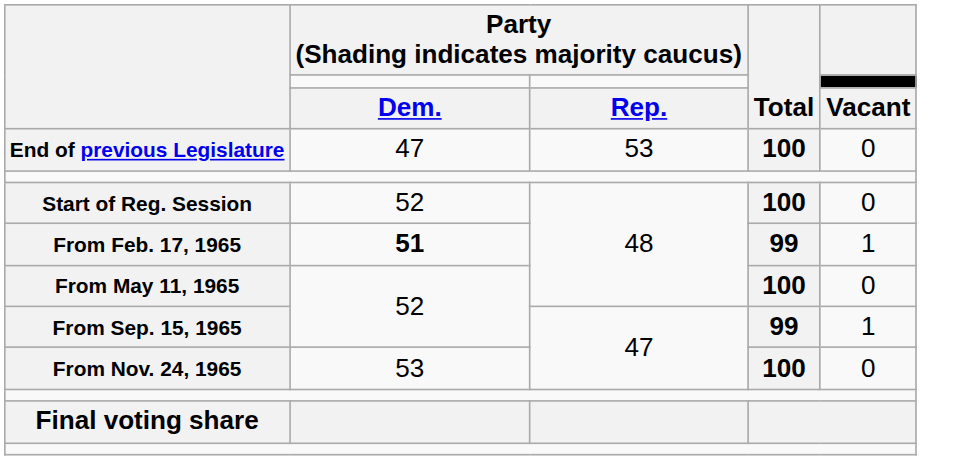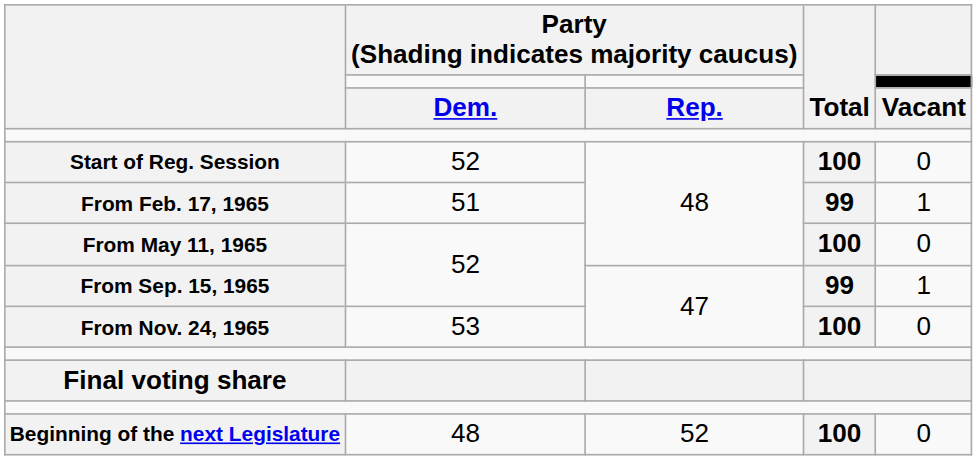- row: End of previous Legislature | 47 | 53 | 100 | 0
From Feb. 17, 1965 | column 2: bold -> normal
+ row: Beginning of the next Legislature | 48 | 52 | 100 | 0
